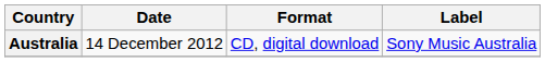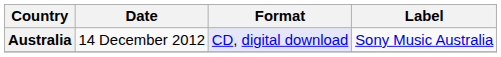Australia | Format: no background -> lavender background
